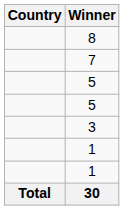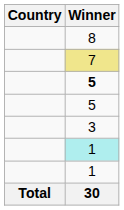row 3 | Winner: no background -> khaki background
row 4 | Winner: normal -> bold
row 7 | Winner: no background -> paleturquoise background
